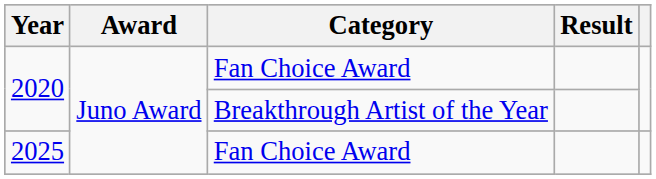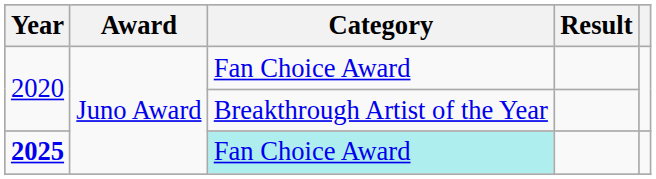2025 | Year: normal -> bold
2025 | Category: no background -> paleturquoise background
